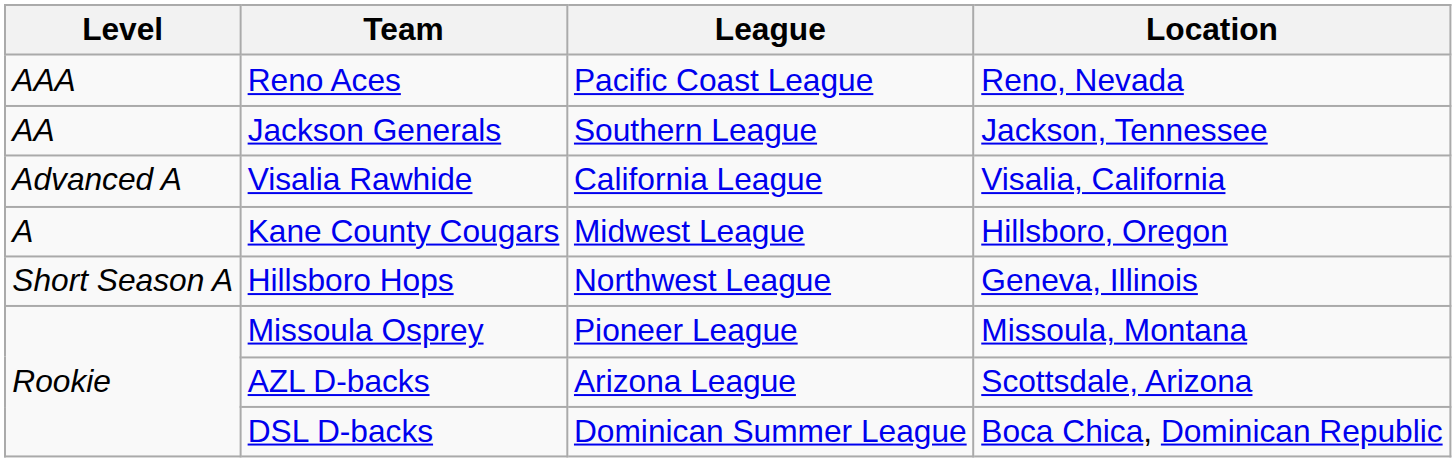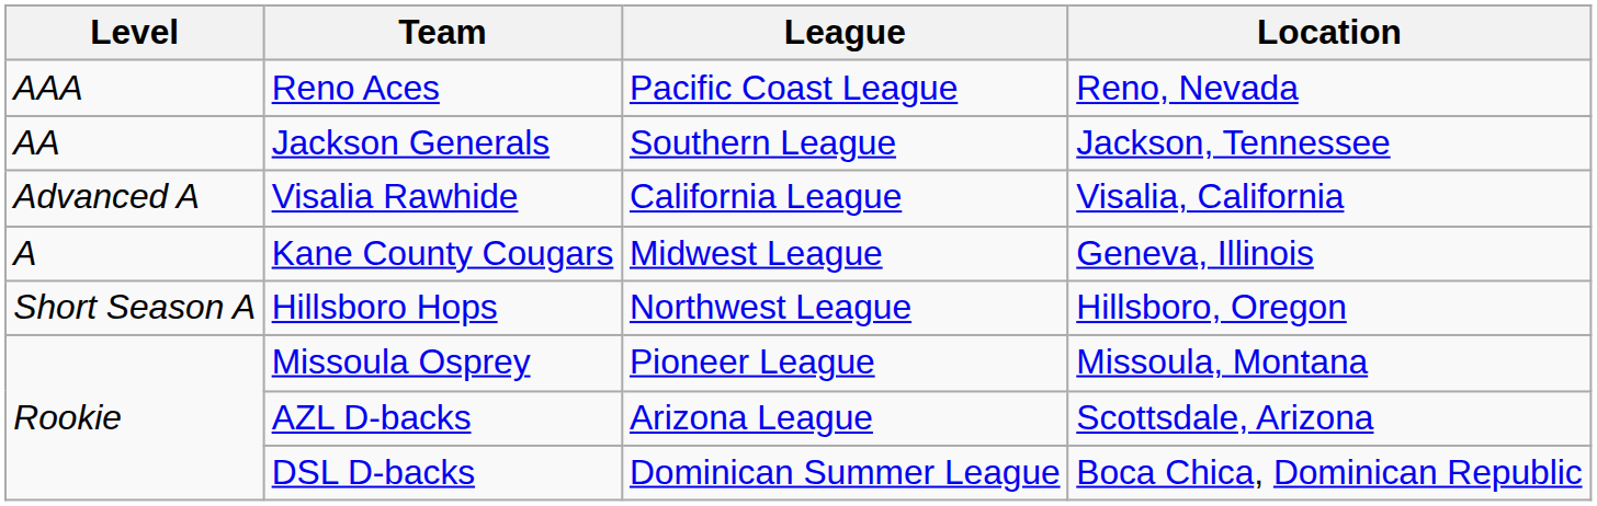Kane County Cougars | Location: Hillsboro, Oregon -> Geneva, Illinois
Hillsboro Hops | Location: Geneva, Illinois -> Hillsboro, Oregon
